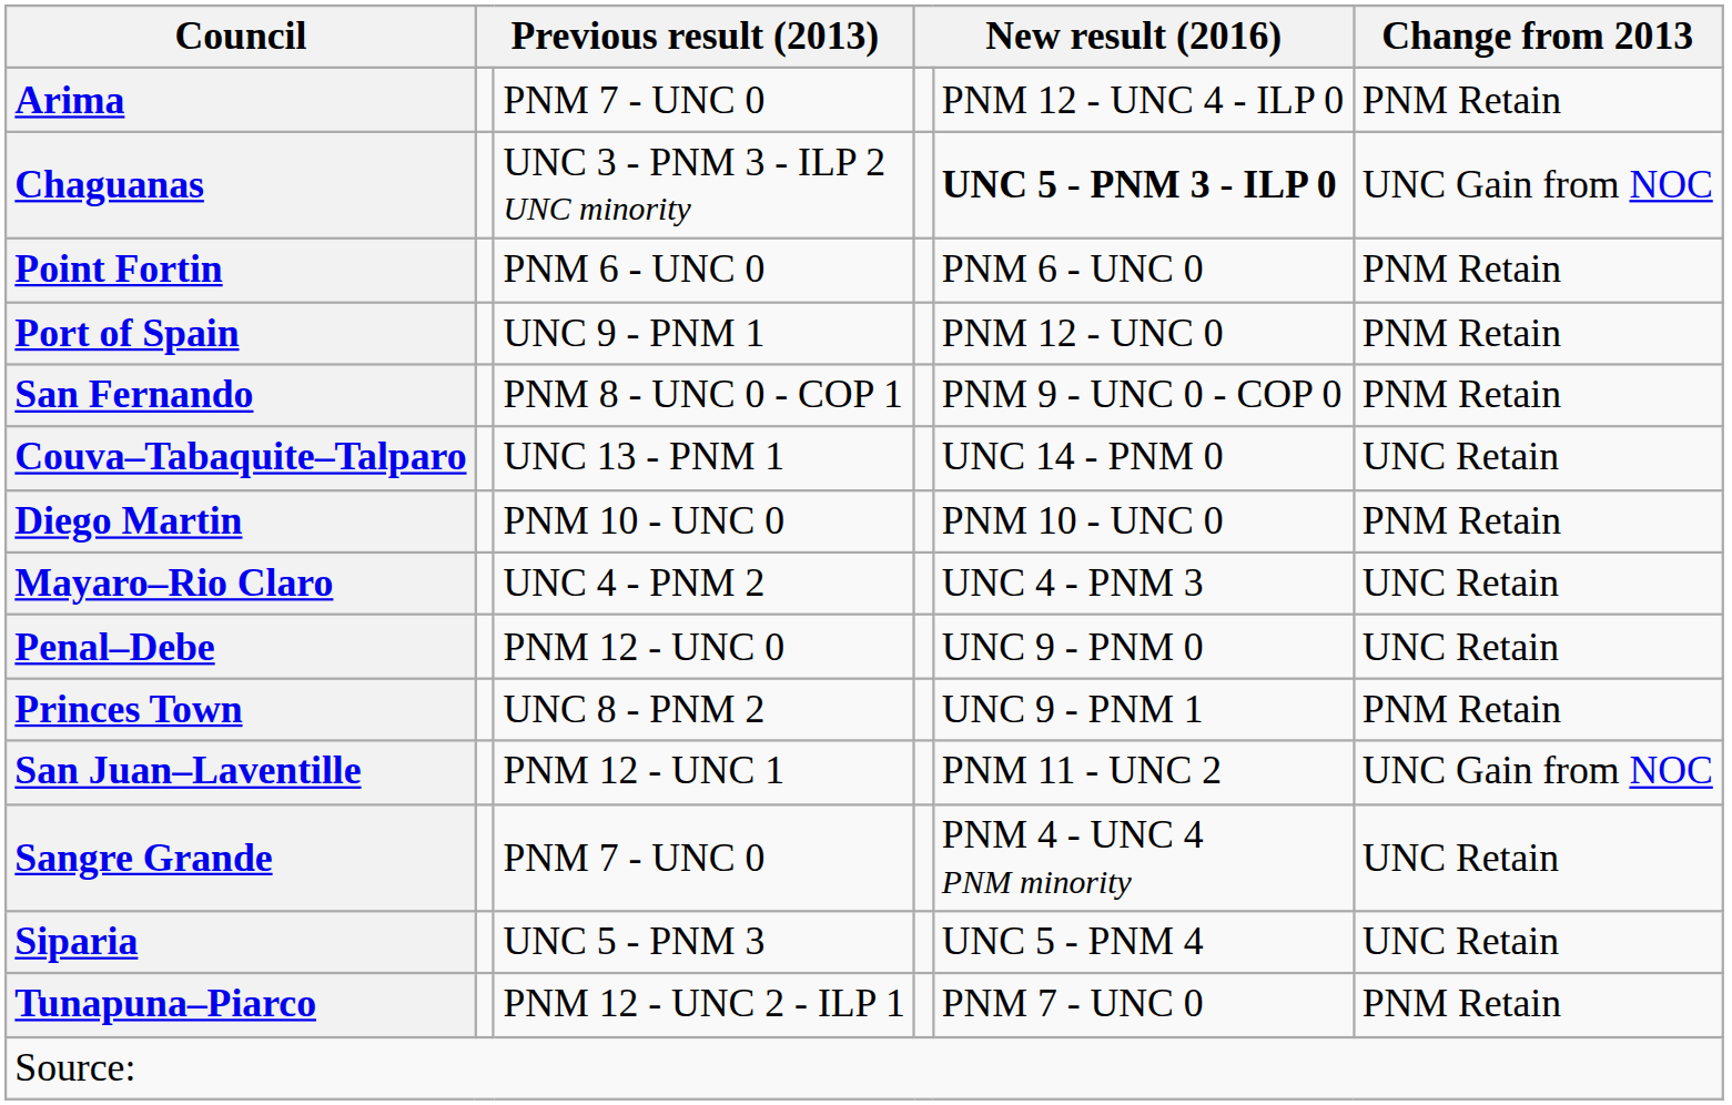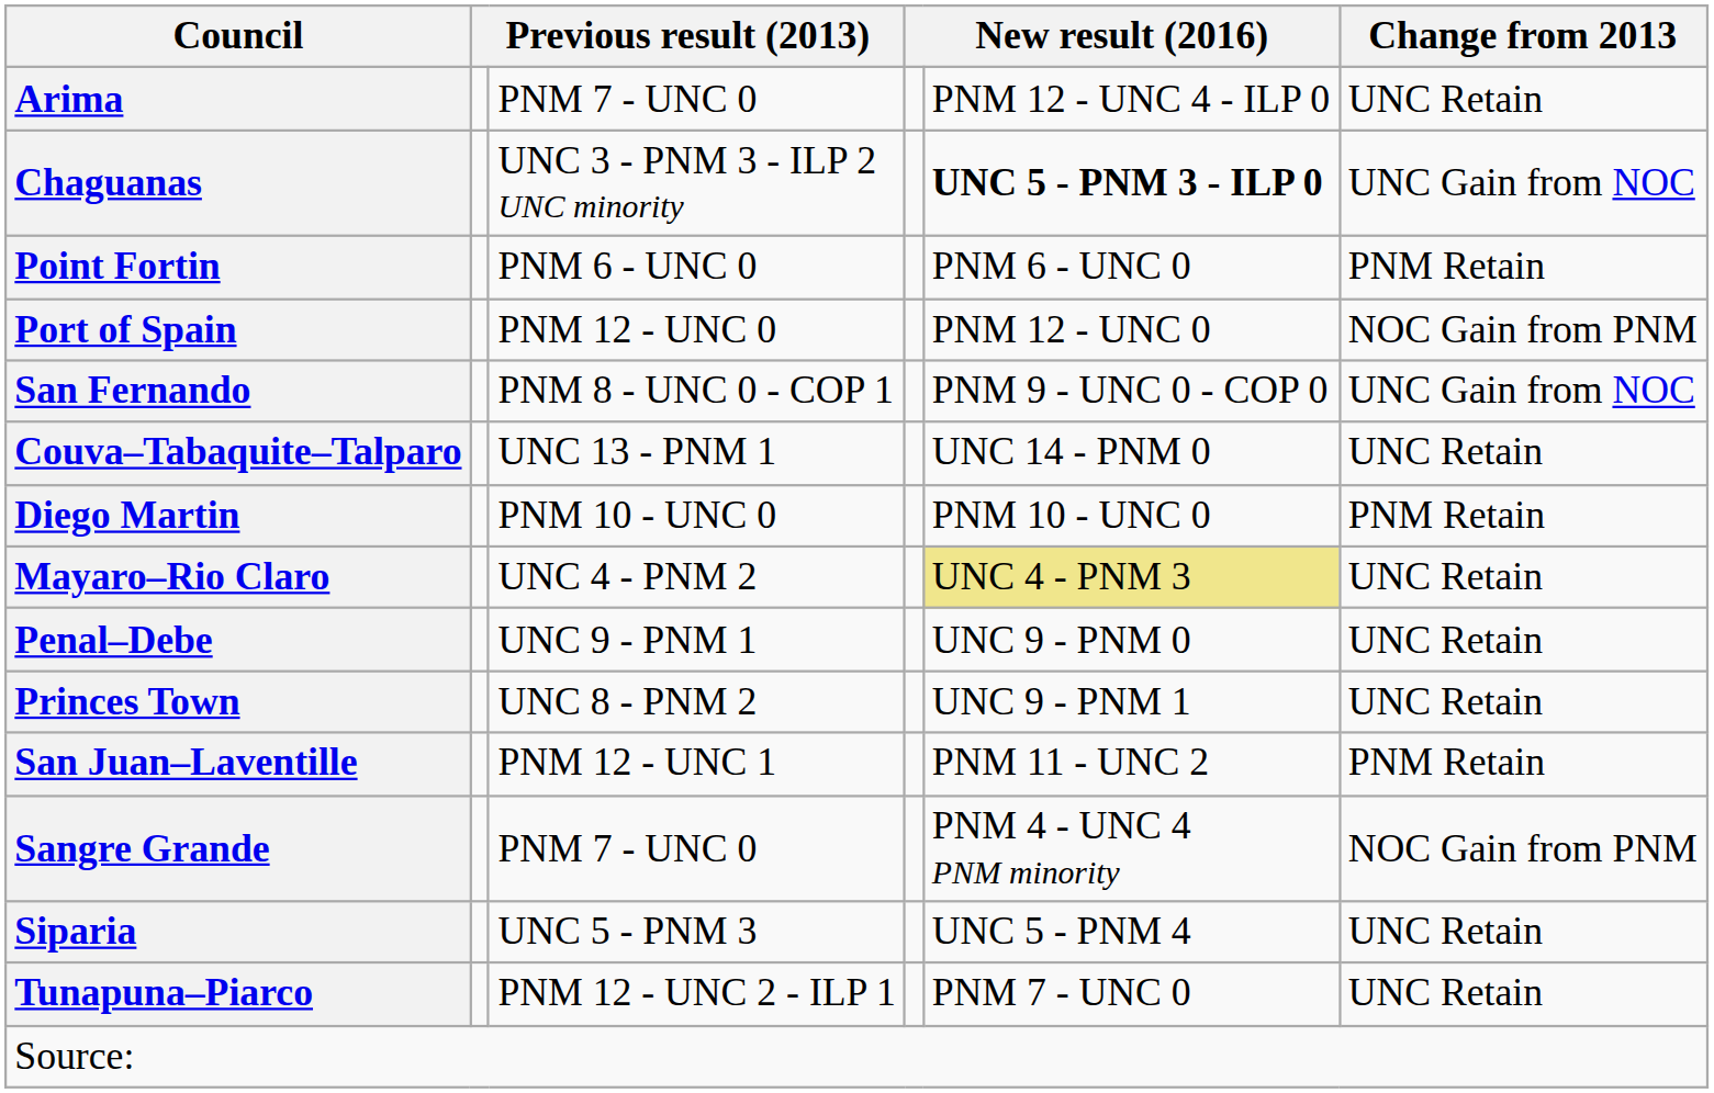Arima | column 6: PNM Retain -> UNC Retain
Port of Spain | column 3: UNC 9 - PNM 1 -> PNM 12 - UNC 0
Port of Spain | column 6: PNM Retain -> NOC Gain from PNM
San Fernando | column 6: PNM Retain -> UNC Gain from NOC
Mayaro–Rio Claro | column 5: no background -> khaki background
Penal–Debe | column 3: PNM 12 - UNC 0 -> UNC 9 - PNM 1
Princes Town | column 6: PNM Retain -> UNC Retain
San Juan–Laventille | column 6: UNC Gain from NOC -> PNM Retain
Sangre Grande | column 6: UNC Retain -> NOC Gain from PNM
Tunapuna–Piarco | column 6: PNM Retain -> UNC Retain
